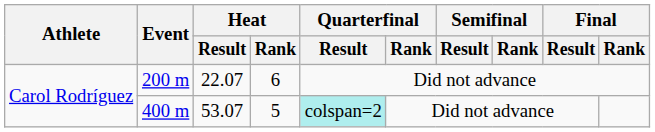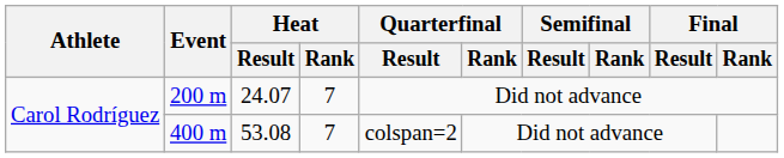200 m | Heat / Result: 22.07 -> 24.07
200 m | Heat / Rank: 6 -> 7
400 m | Heat / Result: 53.07 -> 53.08
400 m | Heat / Rank: 5 -> 7
400 m | Quarterfinal / Result: paleturquoise background -> no background
